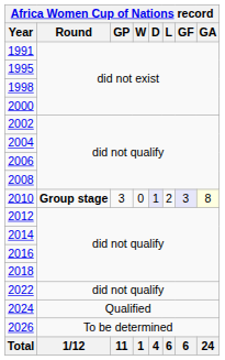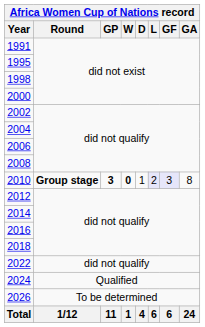2010 | Africa Women Cup of Nations record / GP: normal -> bold
2010 | Africa Women Cup of Nations record / W: normal -> bold
2010 | Africa Women Cup of Nations record / D: lavender background -> no background
2010 | Africa Women Cup of Nations record / L: no background -> lavender background
2010 | Africa Women Cup of Nations record / GA: lightyellow background -> no background
